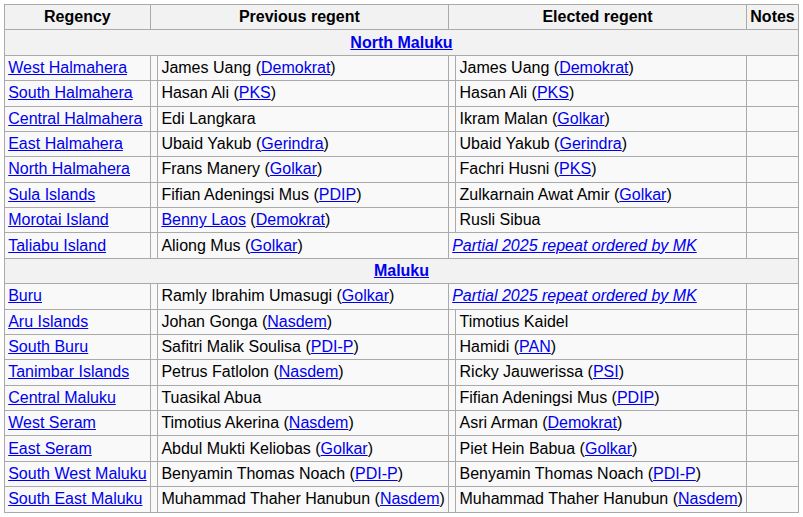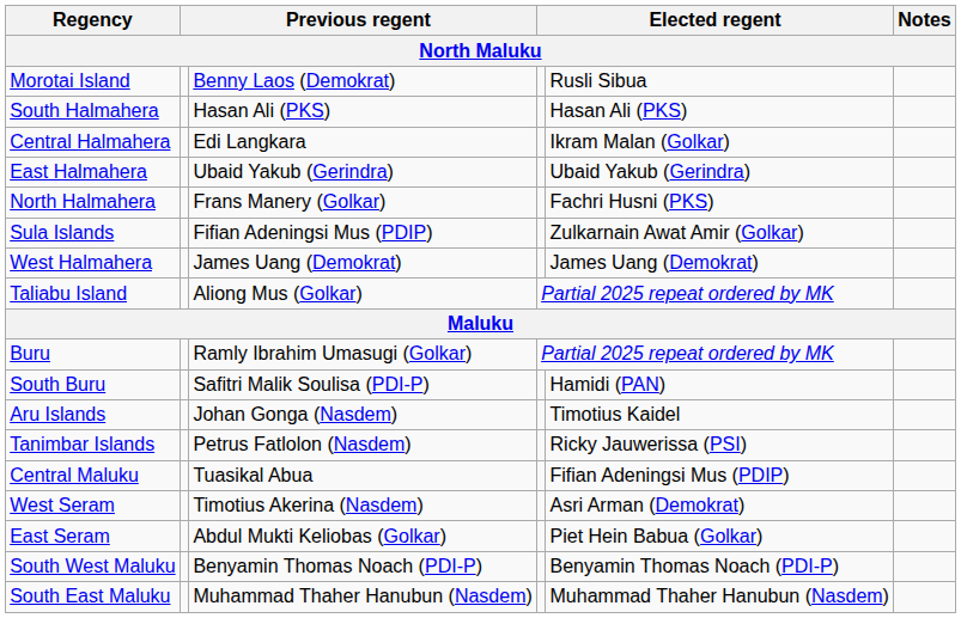rows swapped: West Halmahera <-> Morotai Island
rows swapped: South Buru <-> Aru Islands
